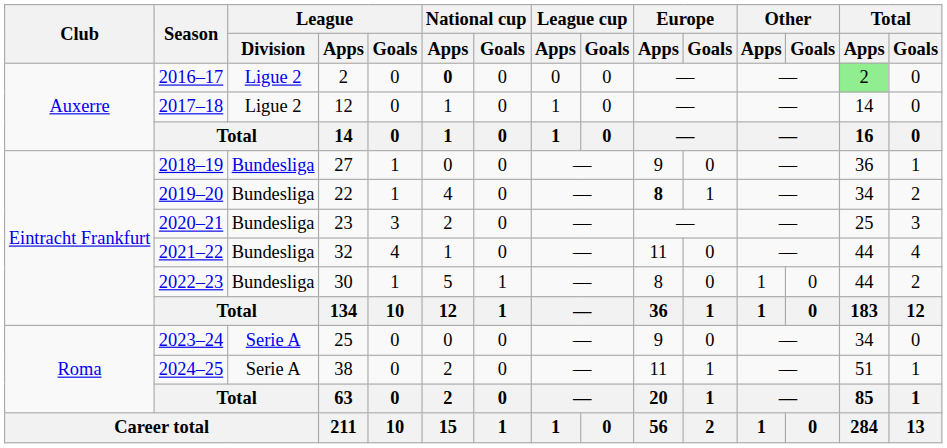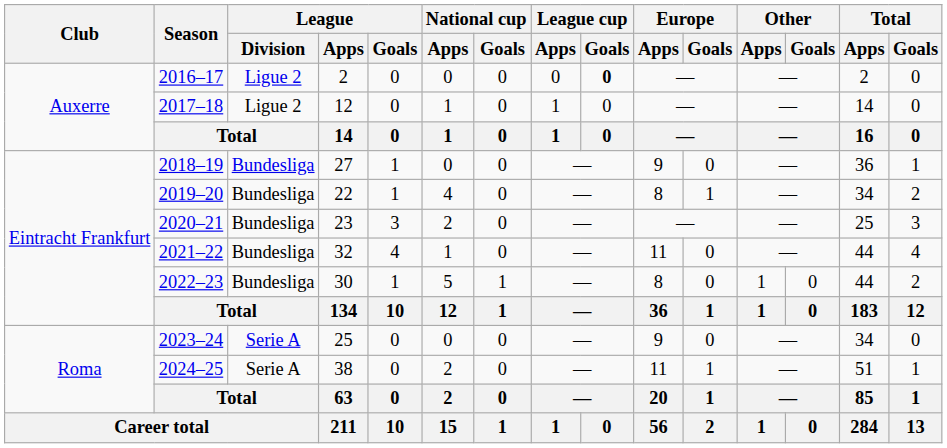2016–17 | National cup / Apps: bold -> normal
2016–17 | League cup / Goals: normal -> bold
2016–17 | Total / Apps: lightgreen background -> no background
2019–20 | Europe / Apps: bold -> normal
